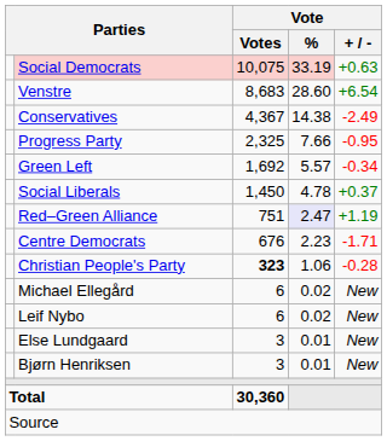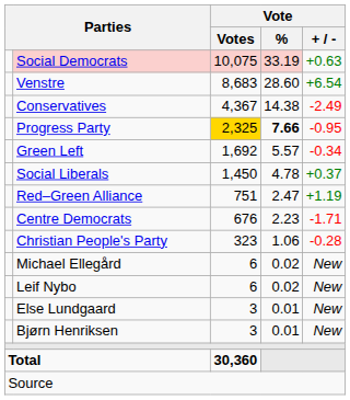Progress Party | Vote / Votes: no background -> gold background
Progress Party | Vote / %: normal -> bold
Red–Green Alliance | Vote / %: lavender background -> no background
Christian People's Party | Vote / Votes: bold -> normal
